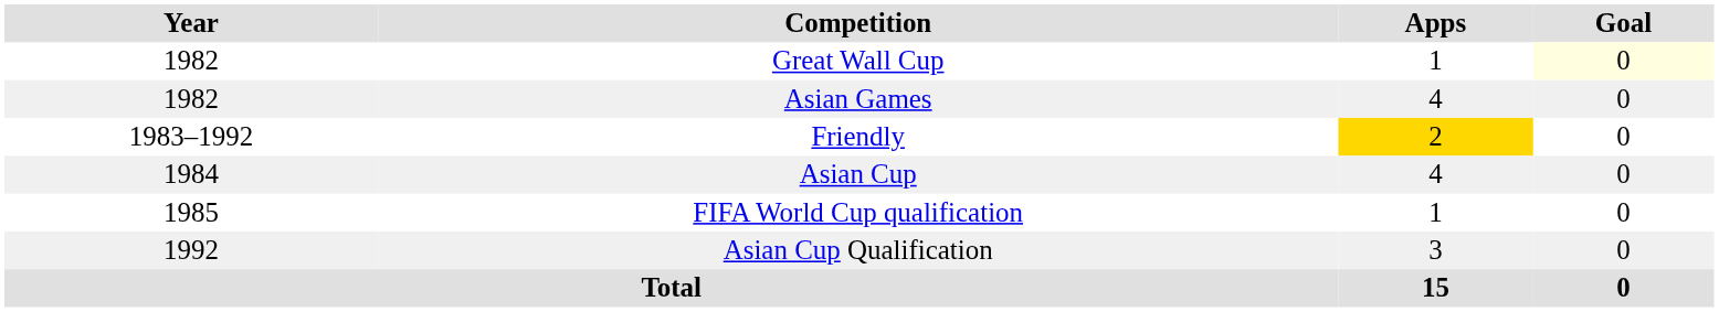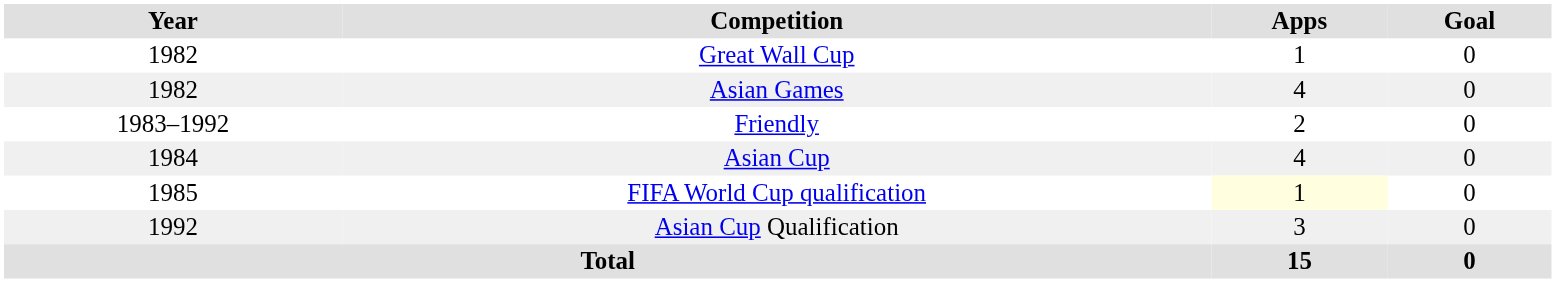Great Wall Cup | Goal: lightyellow background -> no background
Friendly | Apps: gold background -> no background
FIFA World Cup qualification | Apps: no background -> lightyellow background
